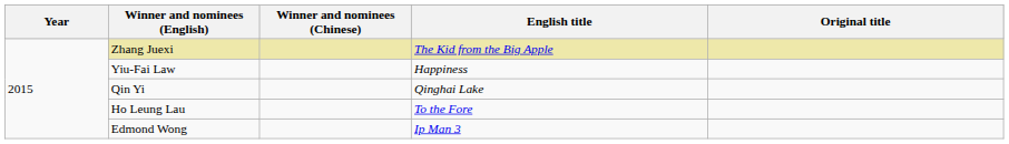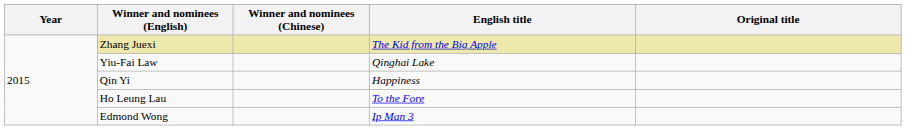Yiu-Fai Law | English title: Happiness -> Qinghai Lake
Qin Yi | English title: Qinghai Lake -> Happiness
